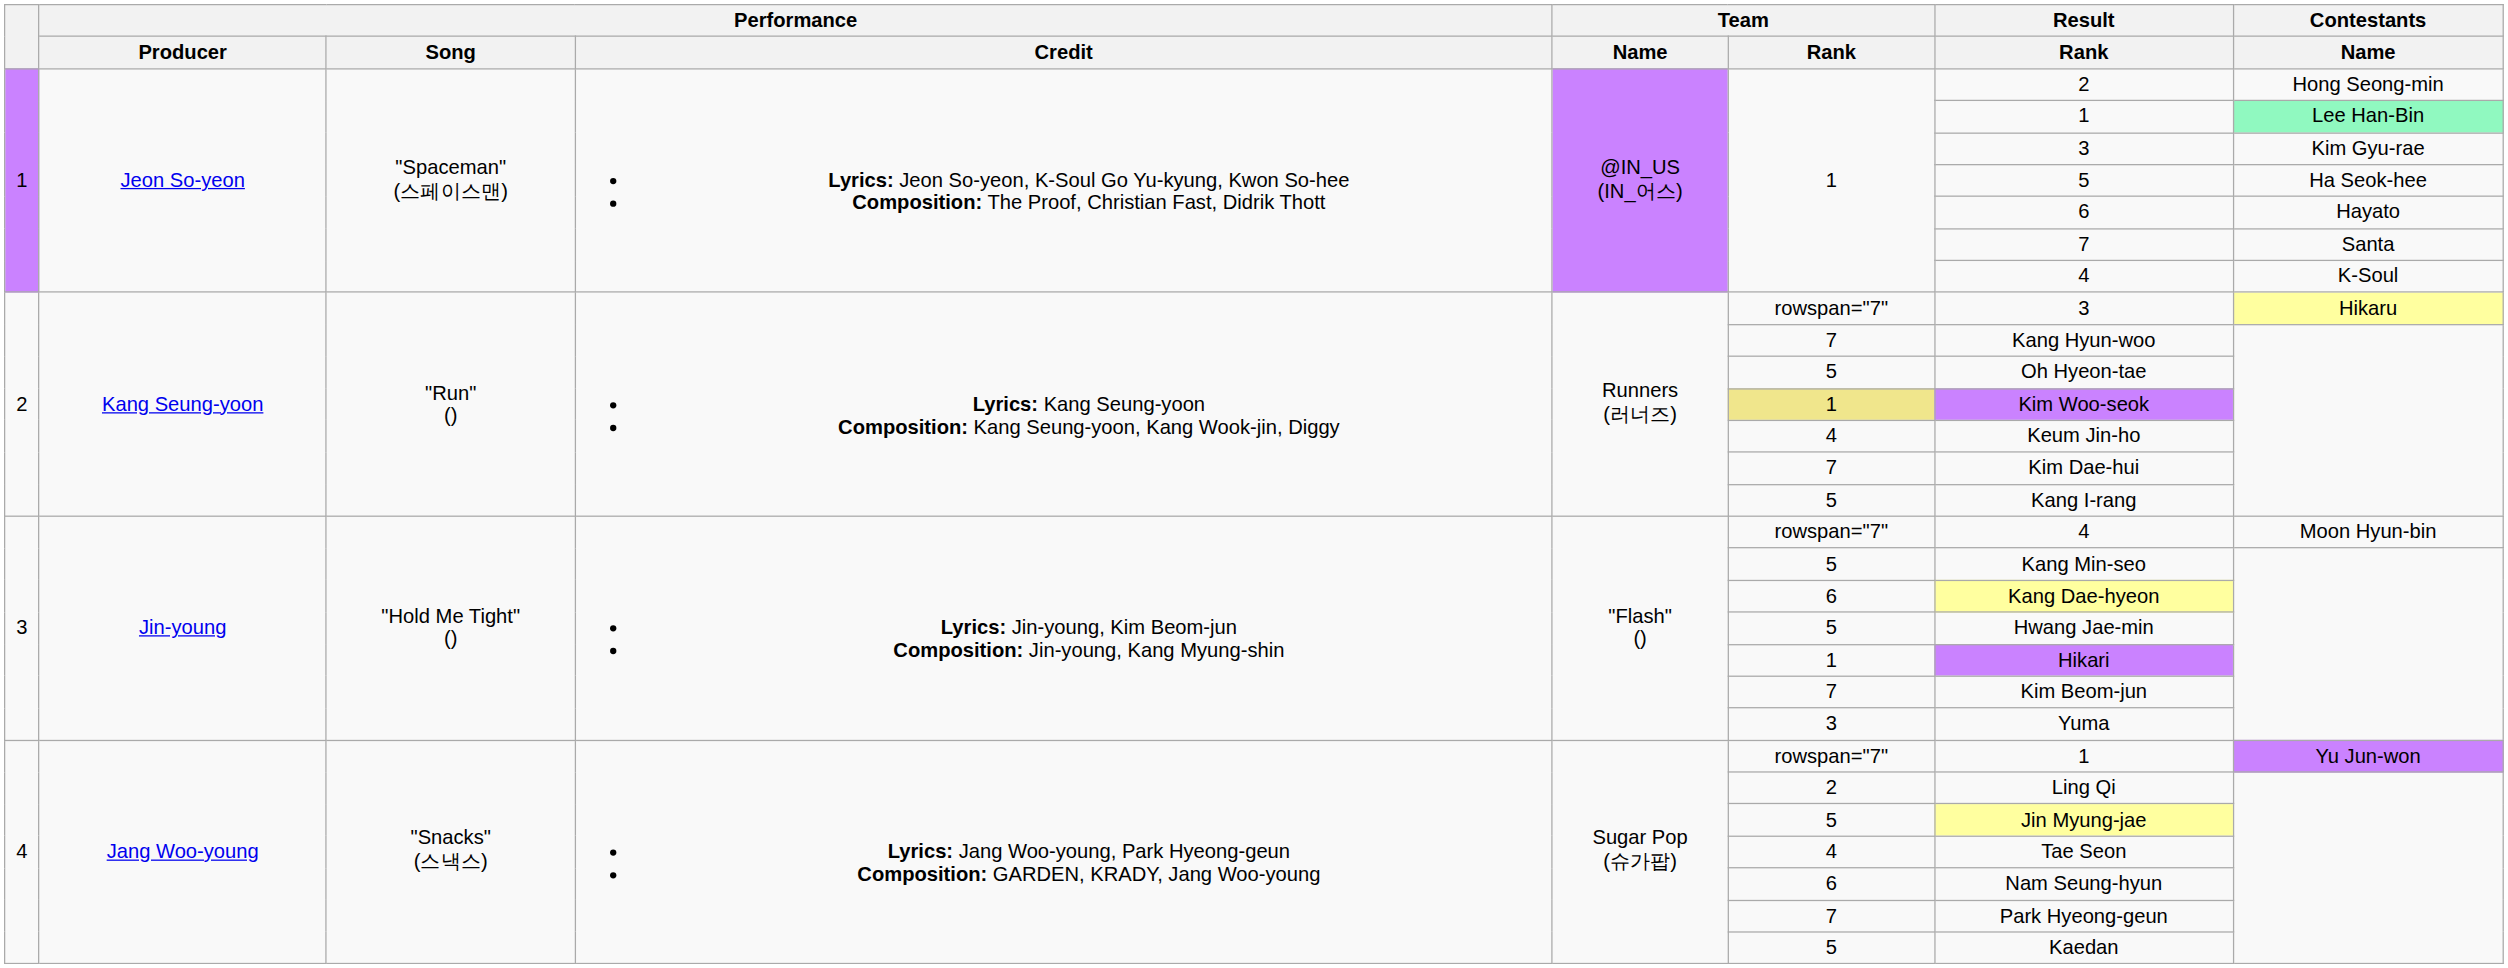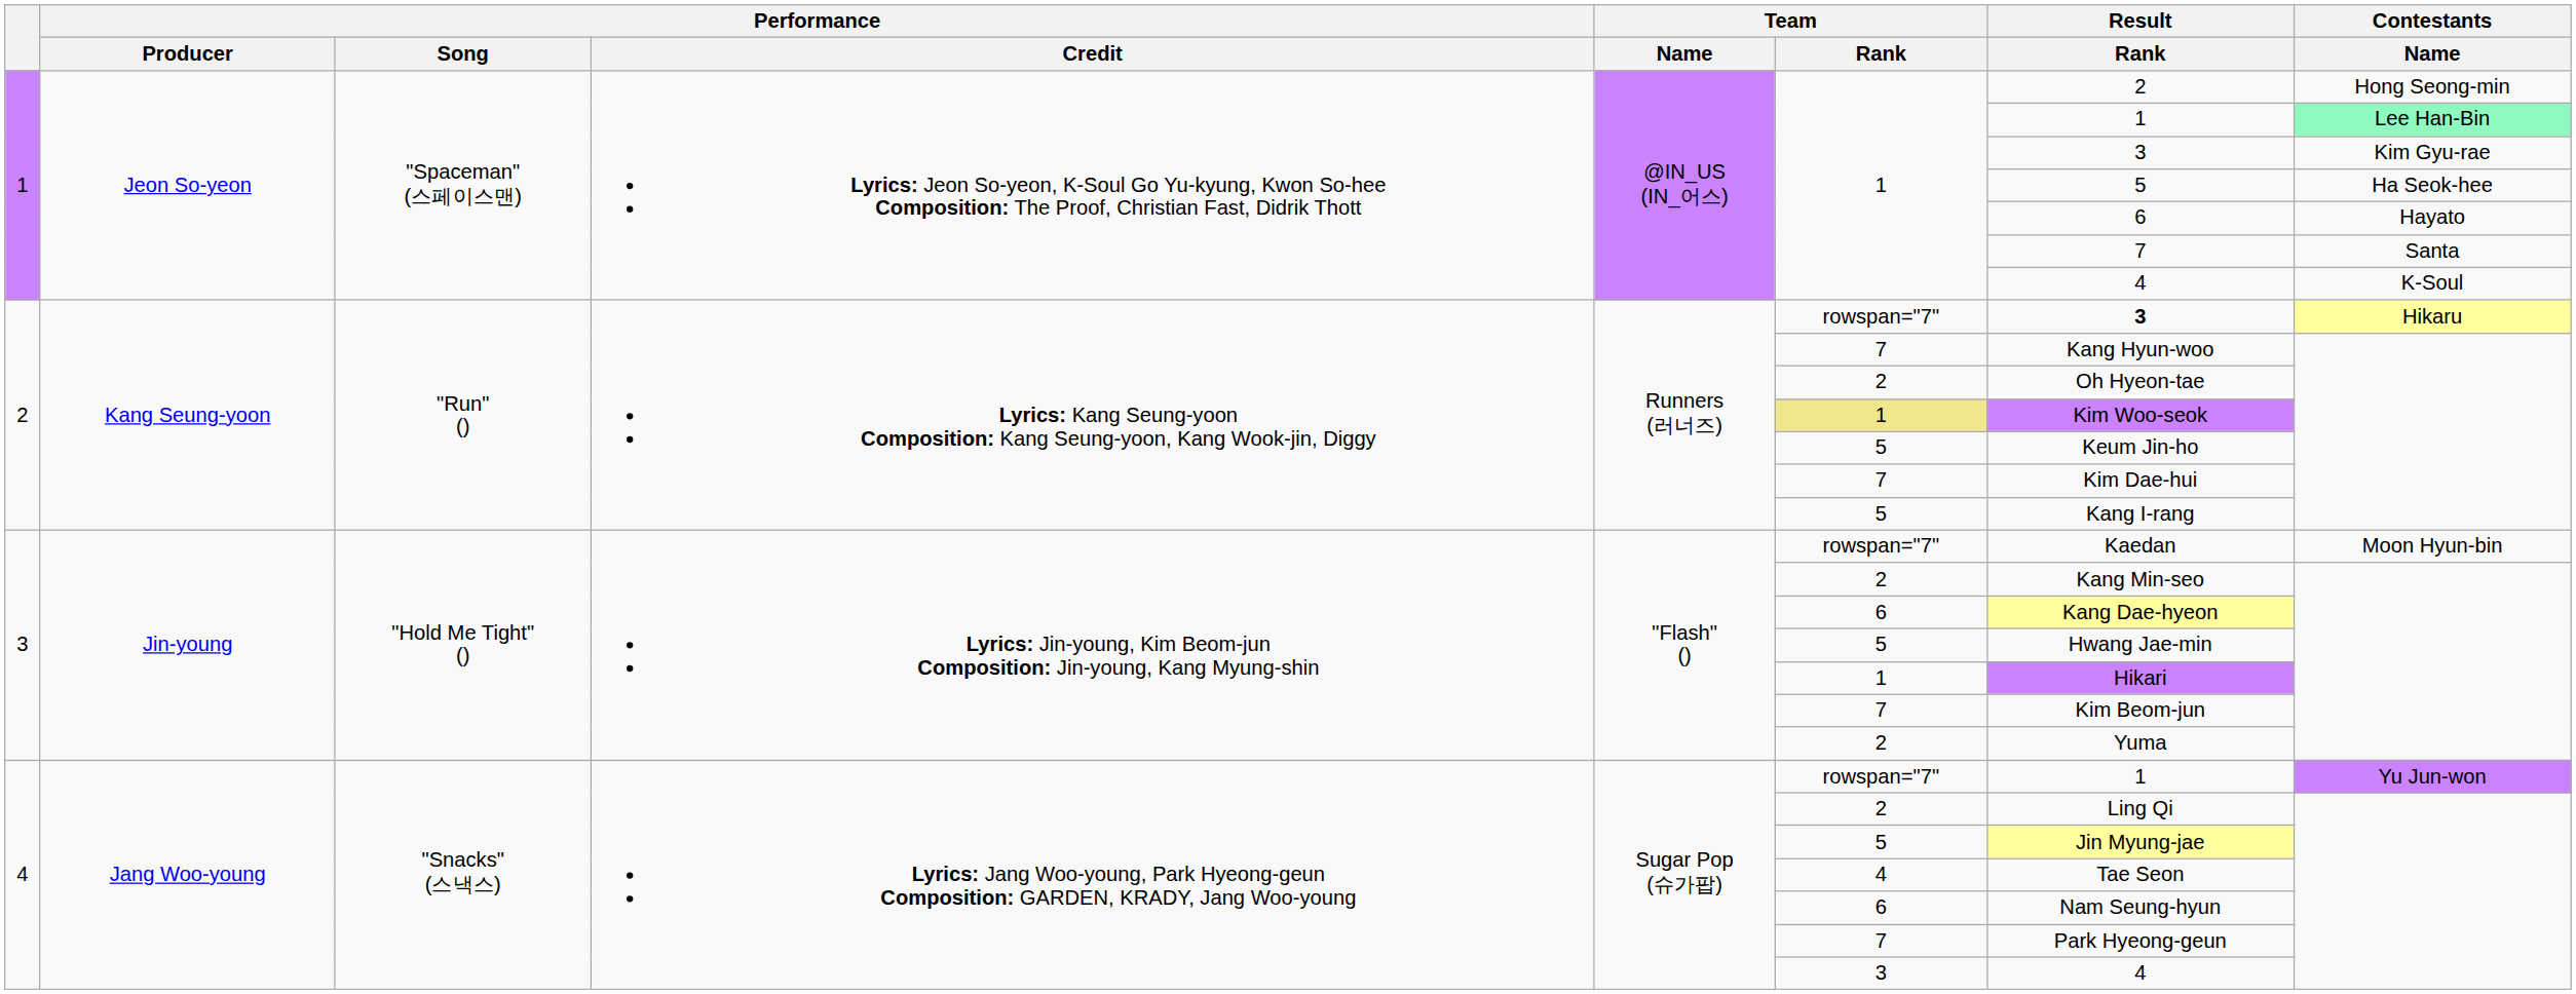row 10 | Result / Rank: normal -> bold
row 12 | Team / Rank: 5 -> 2
row 14 | Team / Rank: 4 -> 5
row 17 | Result / Rank: 4 -> Kaedan
row 18 | Team / Rank: 5 -> 2
row 23 | Team / Rank: 3 -> 2
row 30 | Team / Rank: 5 -> 3
row 30 | Result / Rank: Kaedan -> 4
